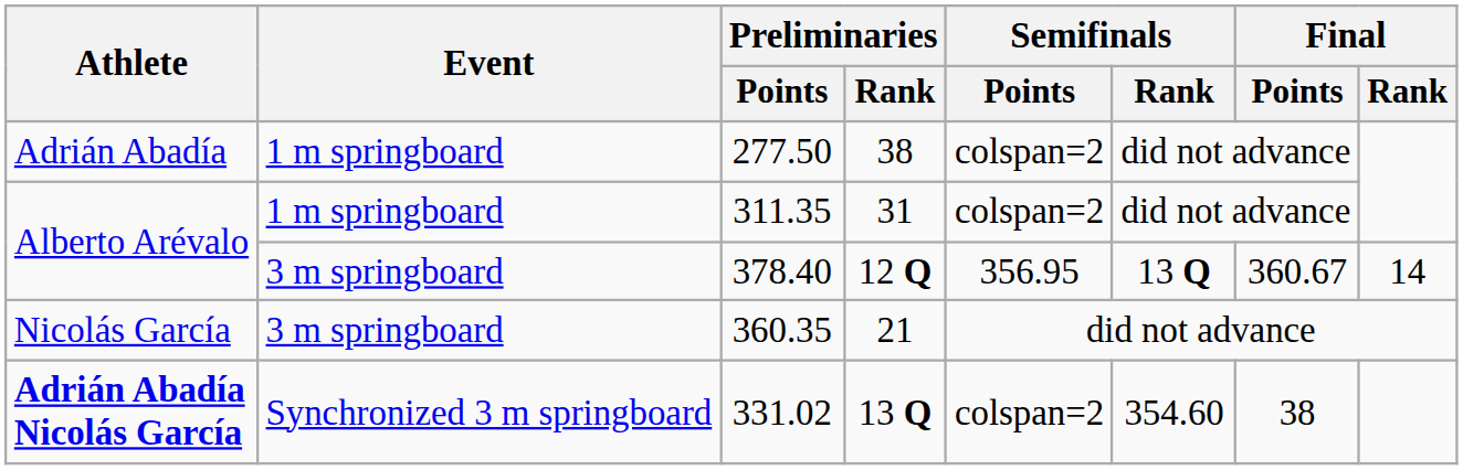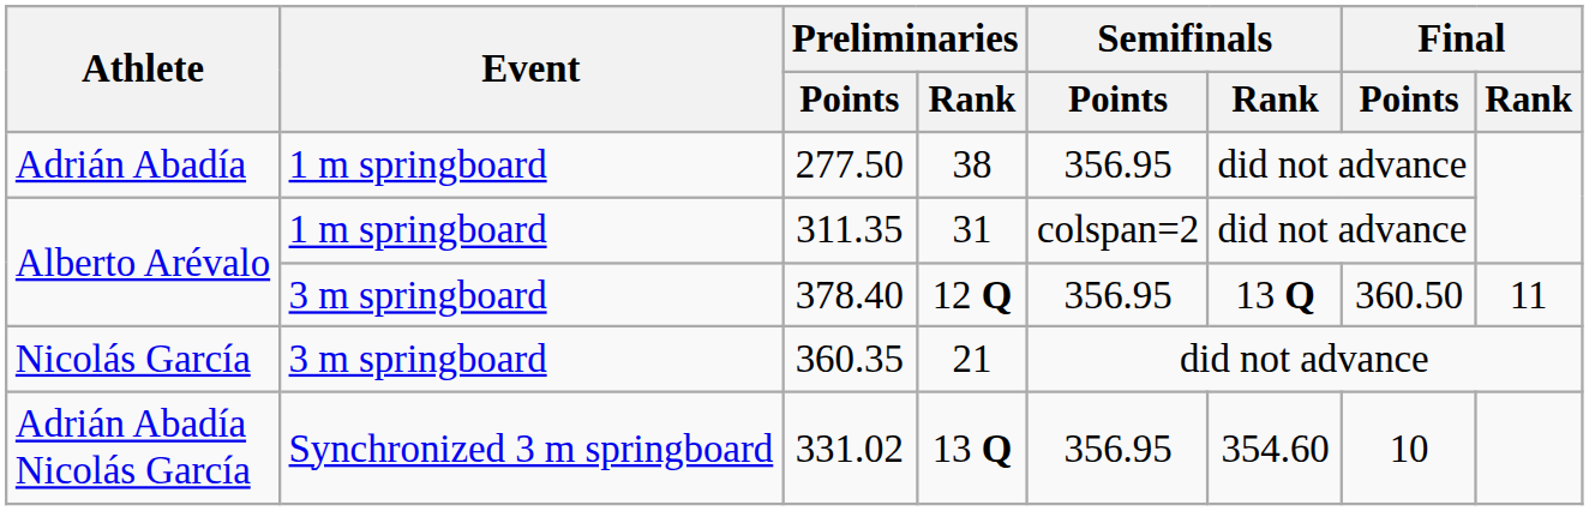277.50 | Semifinals / Points: colspan=2 -> 356.95
378.40 | Final / Points: 360.67 -> 360.50
378.40 | Final / Rank: 14 -> 11
331.02 | Athlete: bold -> normal
331.02 | Semifinals / Points: colspan=2 -> 356.95
331.02 | Final / Points: 38 -> 10
